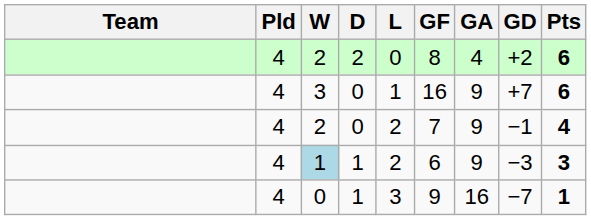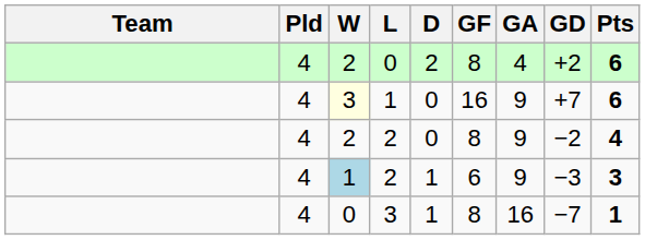columns swapped: D <-> L
row 3 | W: no background -> lightyellow background
row 4 | GF: 7 -> 8
row 4 | GD: −1 -> −2
row 6 | GF: 9 -> 8
